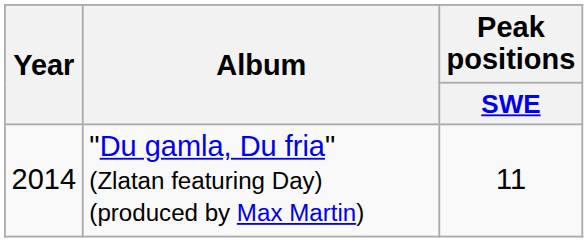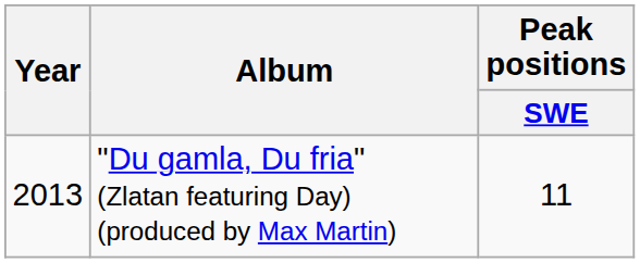row 3 | Year: 2014 -> 2013
